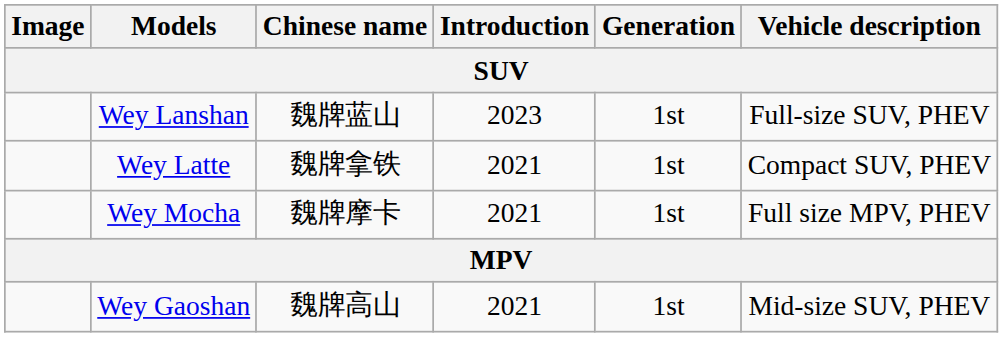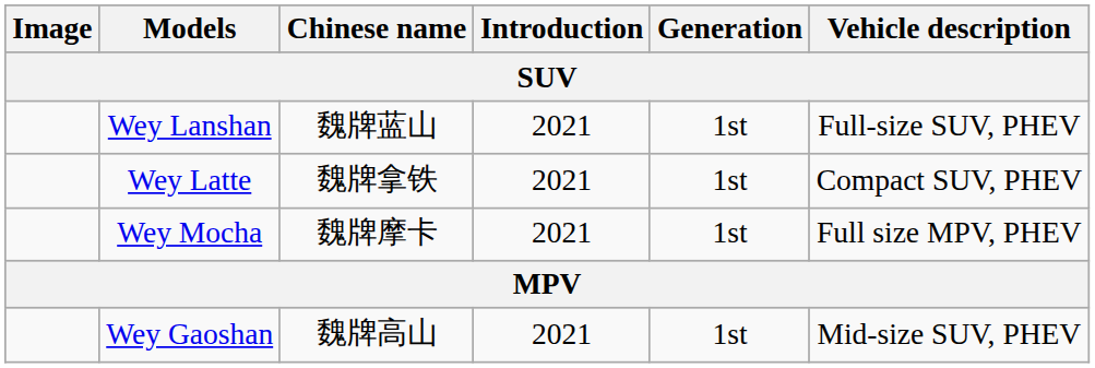Wey Lanshan | Introduction: 2023 -> 2021
